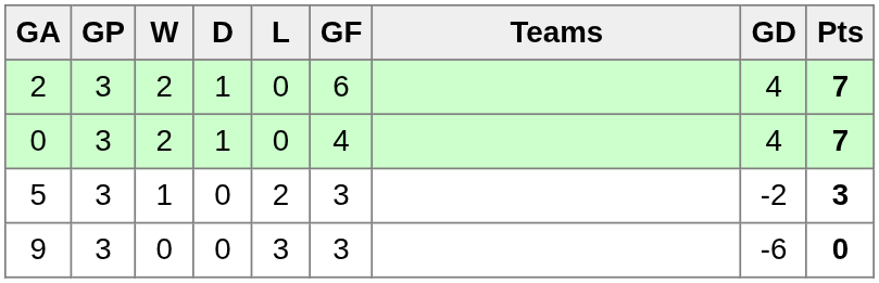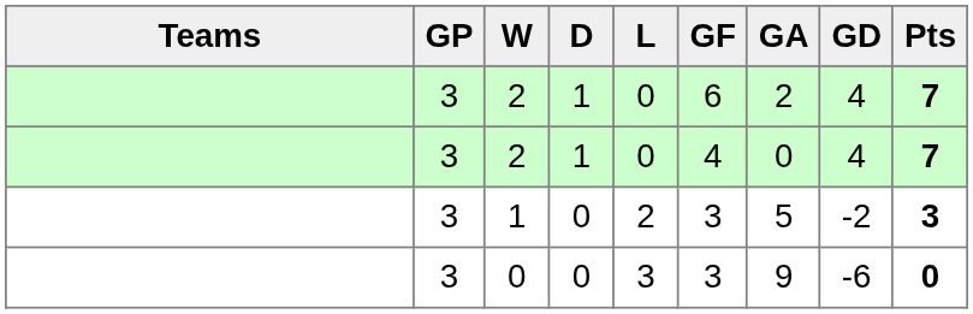columns swapped: Teams <-> GA
